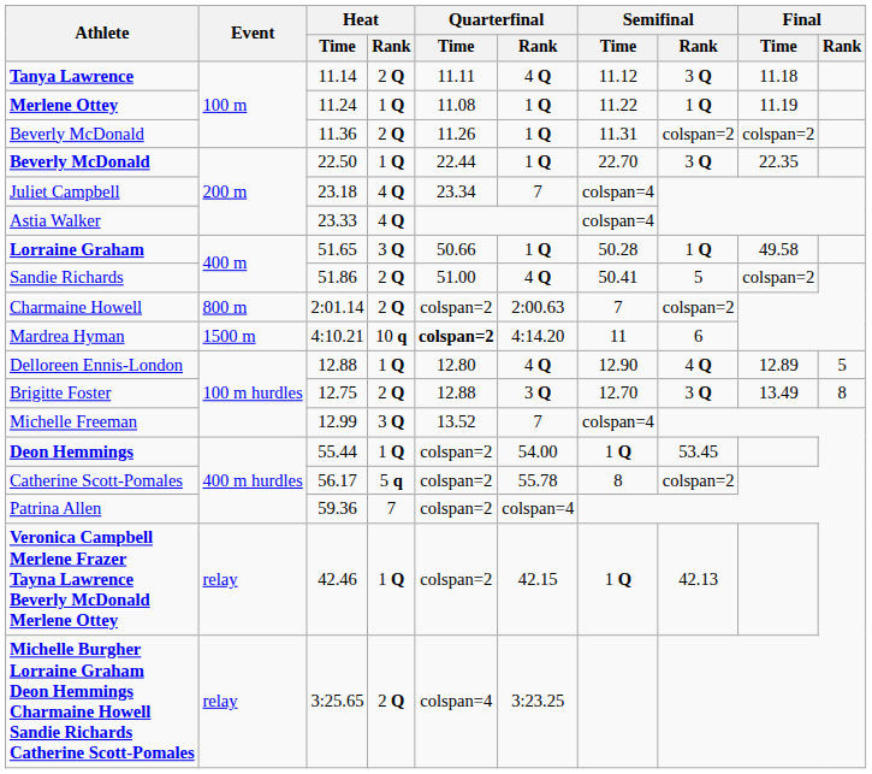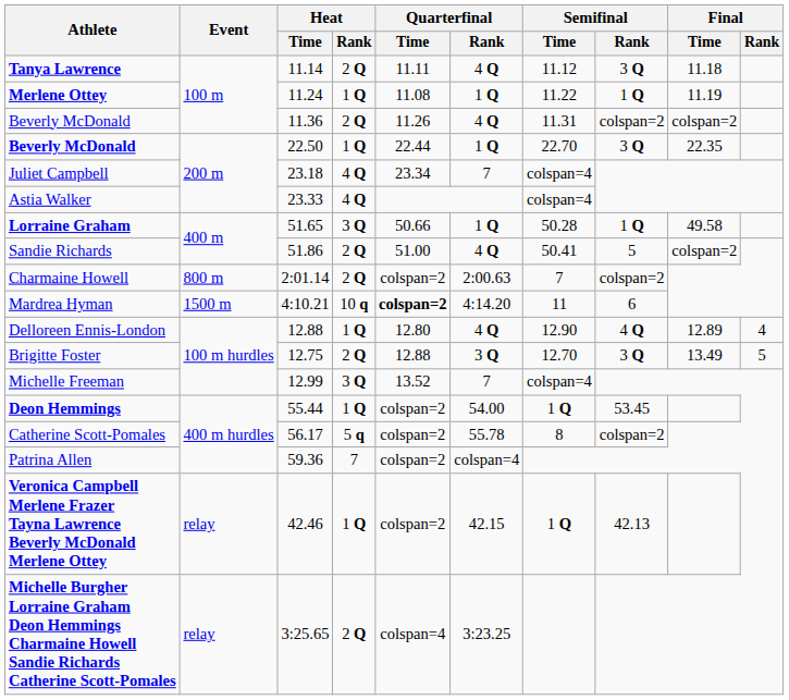Beverly McDonald / 11.36 | Quarterfinal / Rank: 1 Q -> 4 Q
Delloreen Ennis-London | Final / Rank: 5 -> 4
Brigitte Foster | Final / Rank: 8 -> 5
